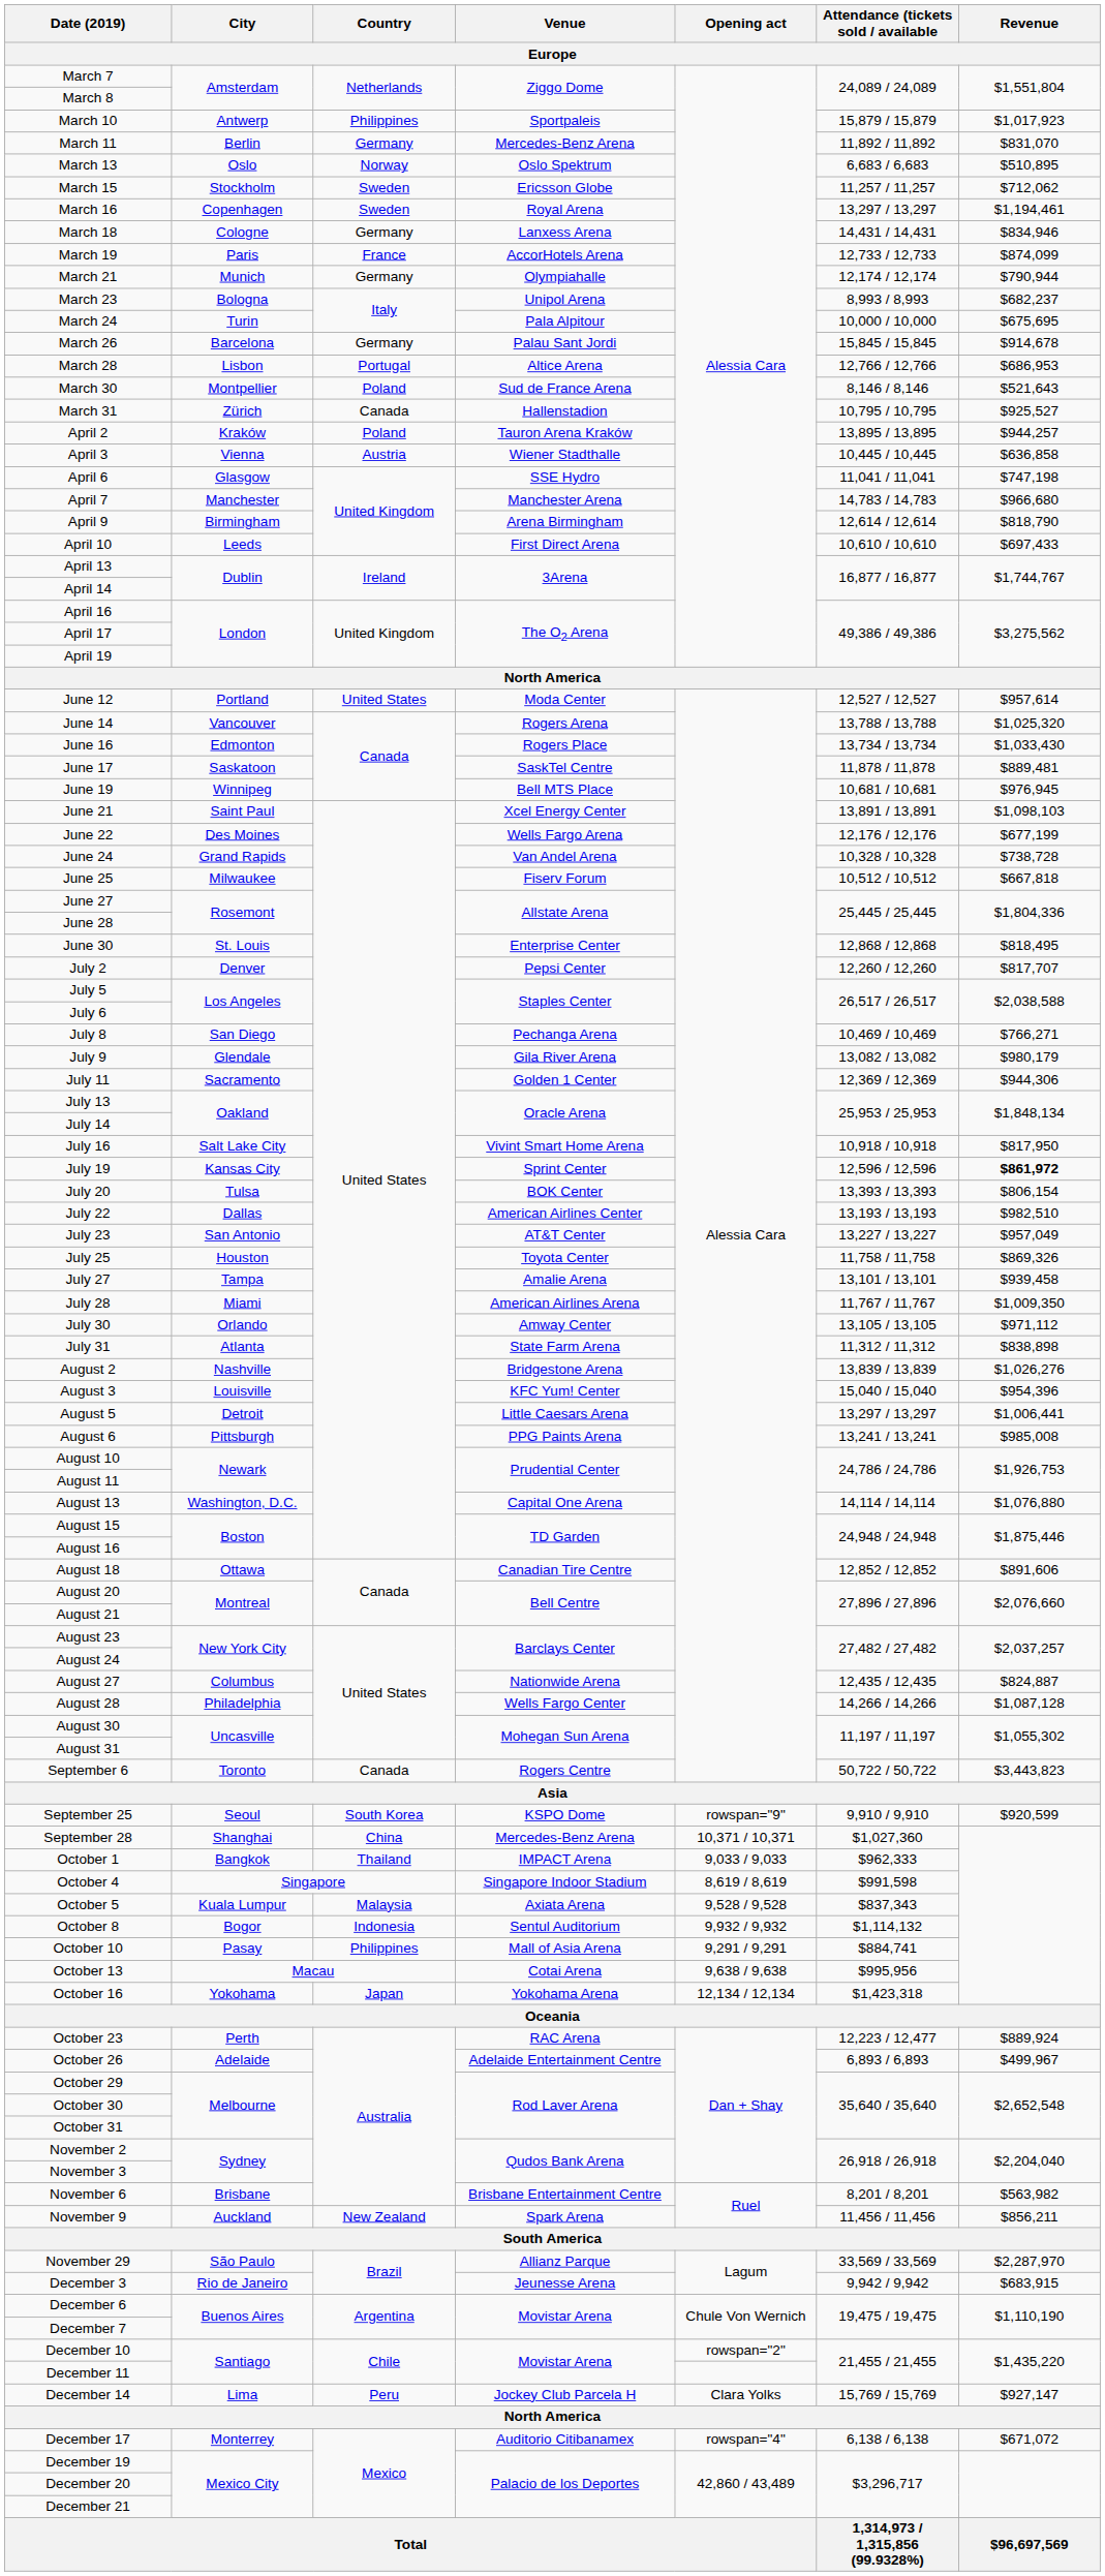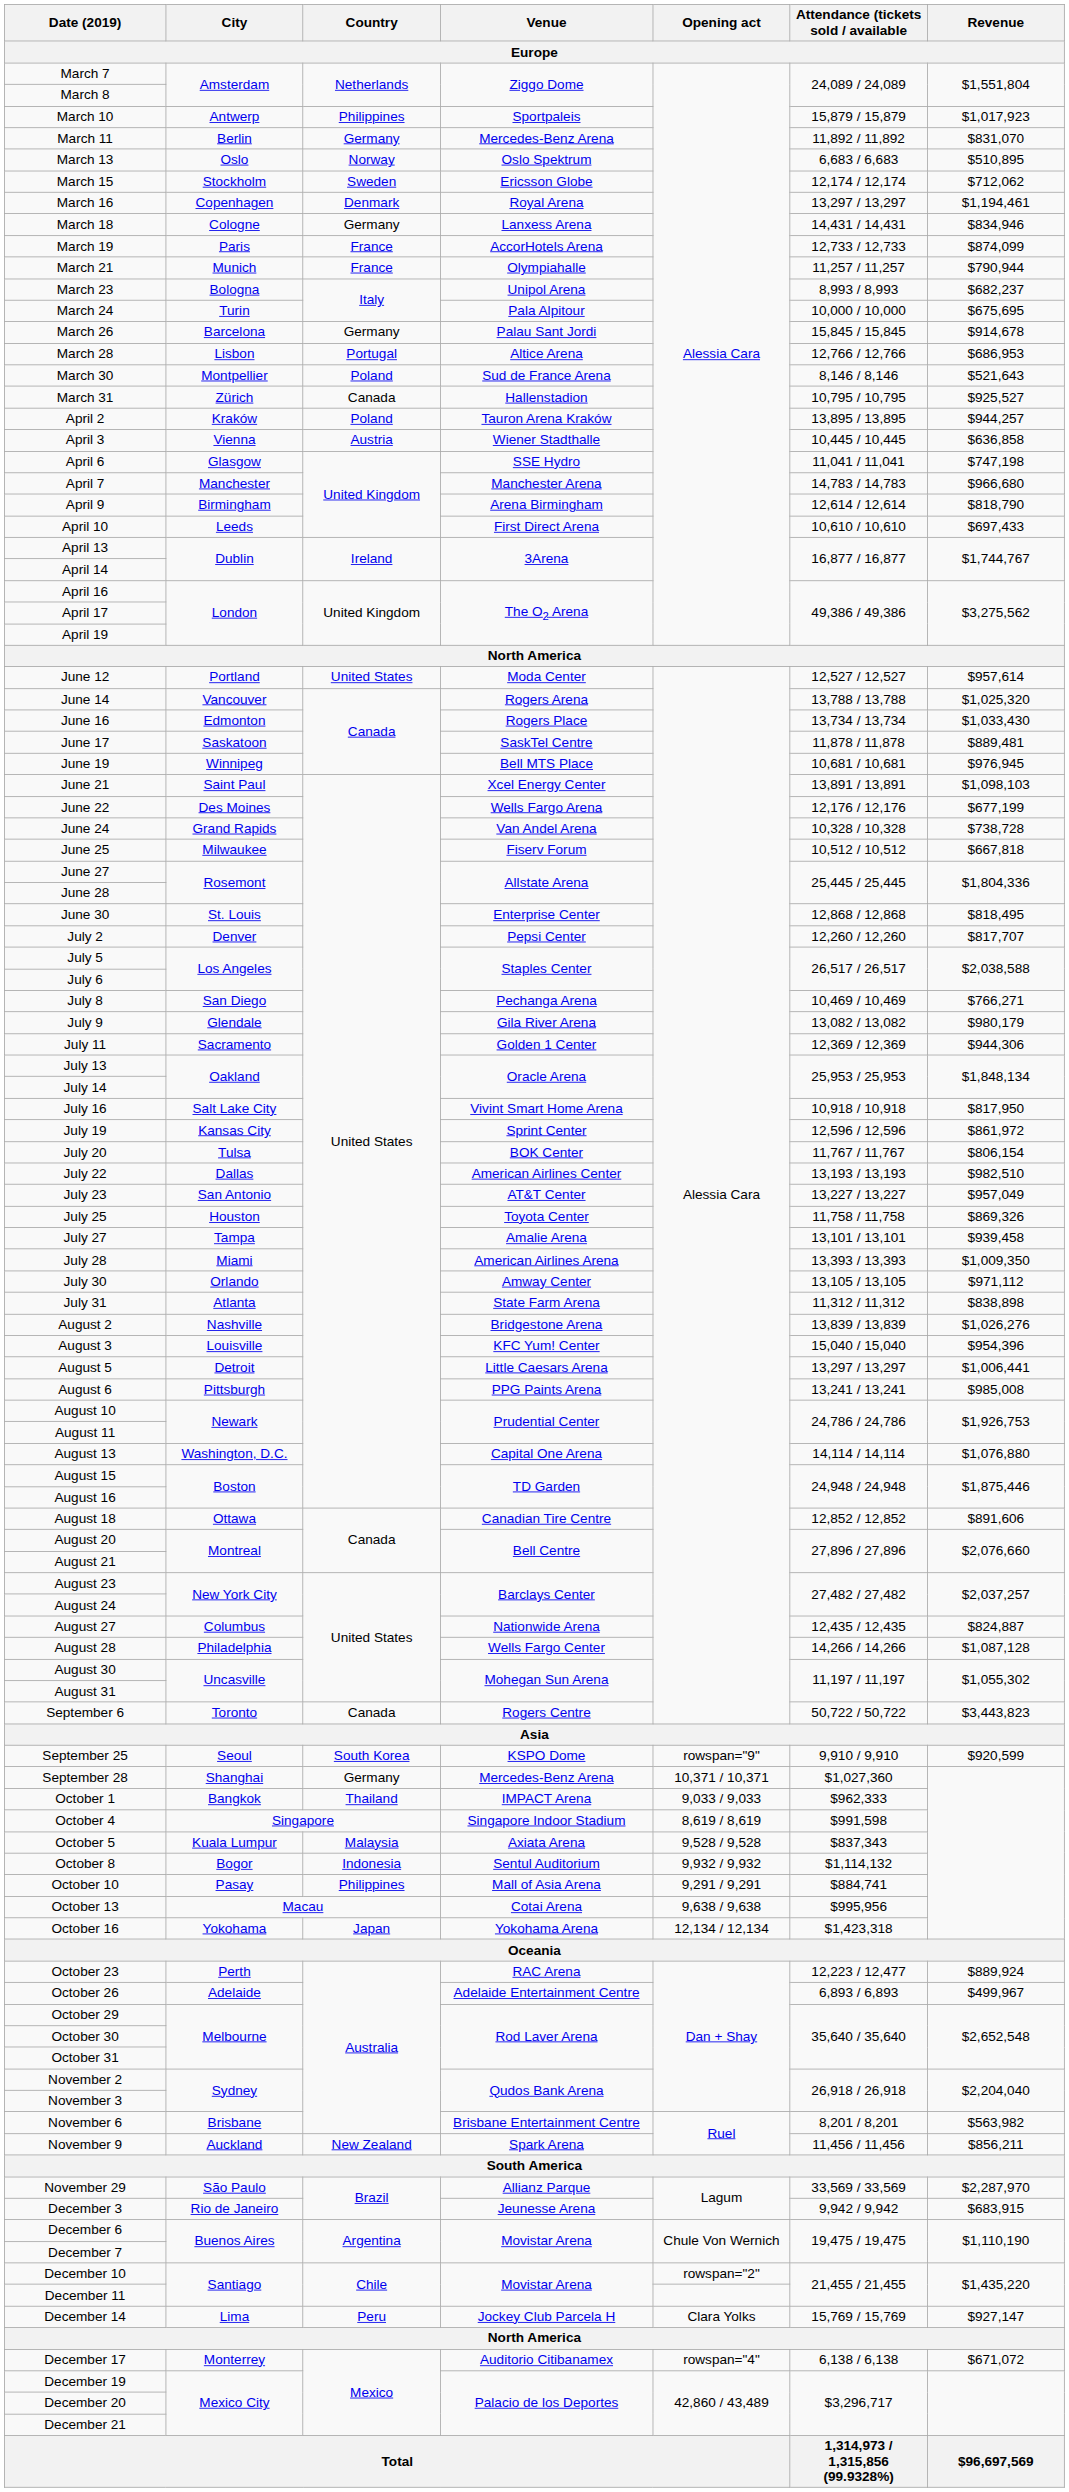March 15 | Attendance (tickets sold / available: 11,257 / 11,257 -> 12,174 / 12,174
March 16 | Country: Sweden -> Denmark
March 21 | Country: Germany -> France
March 21 | Attendance (tickets sold / available: 12,174 / 12,174 -> 11,257 / 11,257
July 19 | Revenue: bold -> normal
July 20 | Attendance (tickets sold / available: 13,393 / 13,393 -> 11,767 / 11,767
July 28 | Attendance (tickets sold / available: 11,767 / 11,767 -> 13,393 / 13,393
September 28 | Country: China -> Germany
